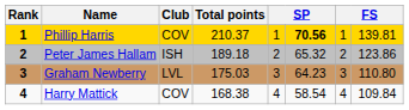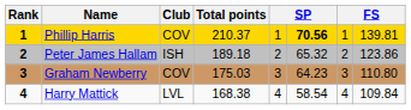Graham Newberry | Club: LVL -> COV
Harry Mattick | Club: COV -> LVL
